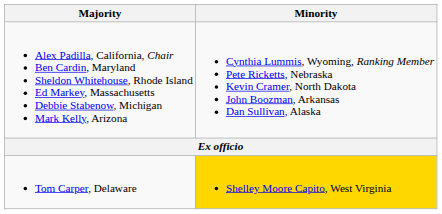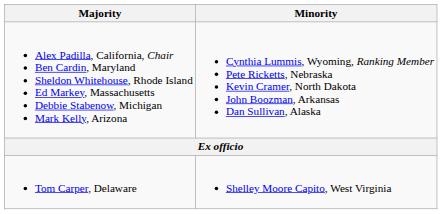Tom Carper, Delaware | Minority: gold background -> no background
